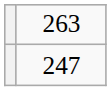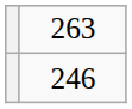row 2 | column 2: 247 -> 246
